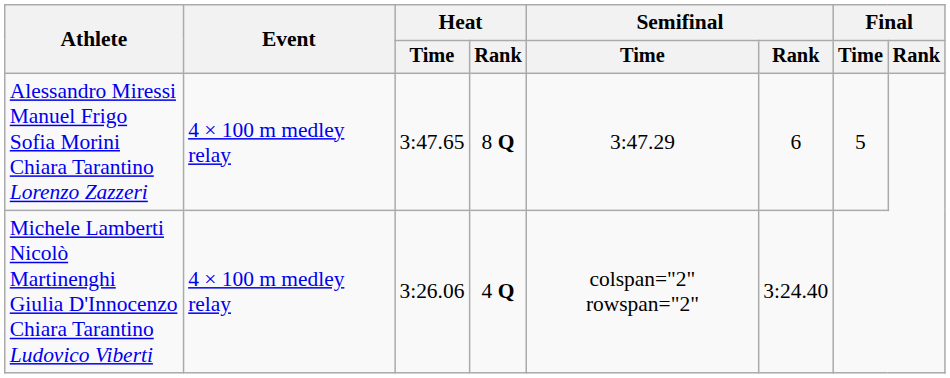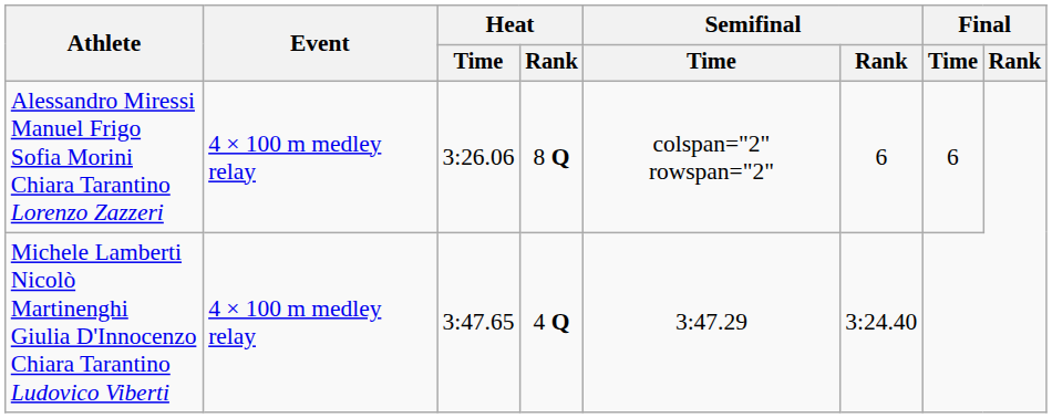row 3 | Heat / Time: 3:47.65 -> 3:26.06
row 3 | Semifinal / Time: 3:47.29 -> colspan="2" rowspan="2"
row 3 | Final / Time: 5 -> 6
row 4 | Heat / Time: 3:26.06 -> 3:47.65
row 4 | Semifinal / Time: colspan="2" rowspan="2" -> 3:47.29
